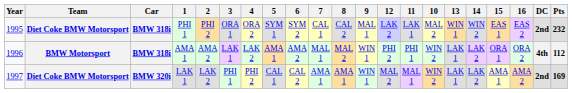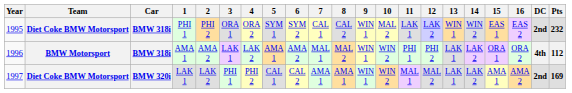columns swapped: 10 <-> 12
row 2 | 9: MAL 1 -> WIN 1
